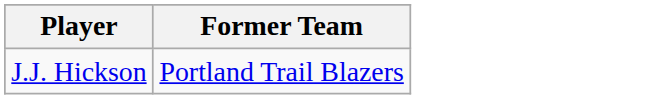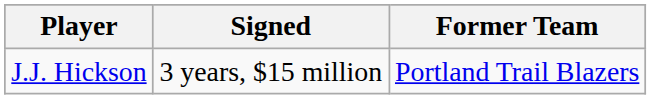+ column: Signed | 3 years, $15 million
